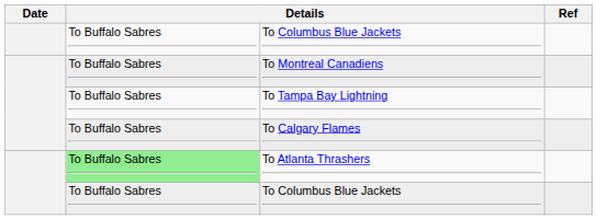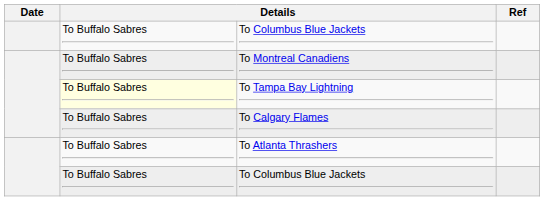To Tampa Bay Lightning | column 2: no background -> lightyellow background
To Atlanta Thrashers | column 2: lightgreen background -> no background
